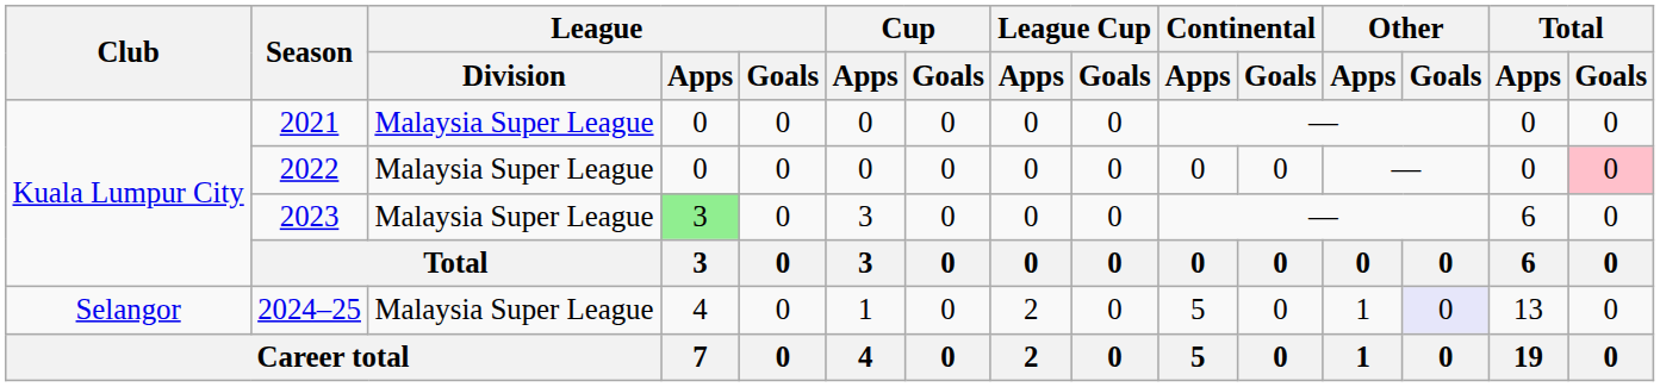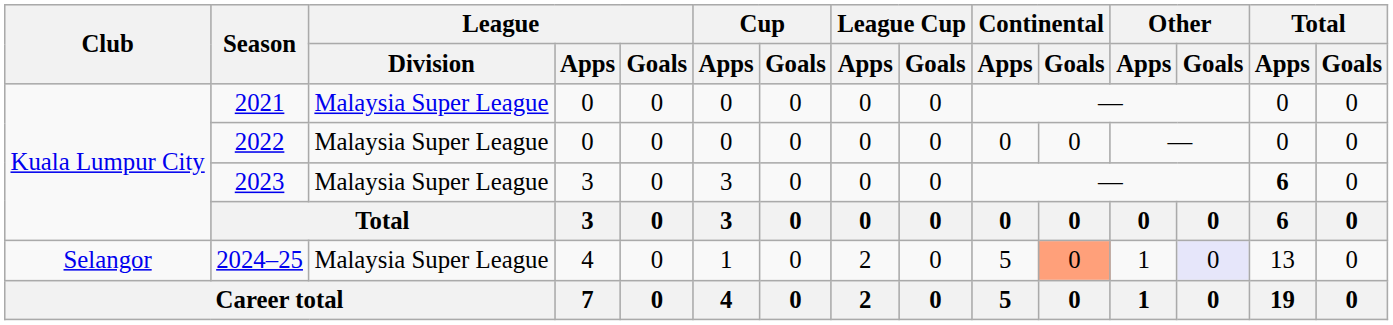2022 | Total / Goals: pink background -> no background
2023 | League / Apps: lightgreen background -> no background
2023 | Total / Apps: normal -> bold
2024–25 | Continental / Goals: no background -> lightsalmon background
